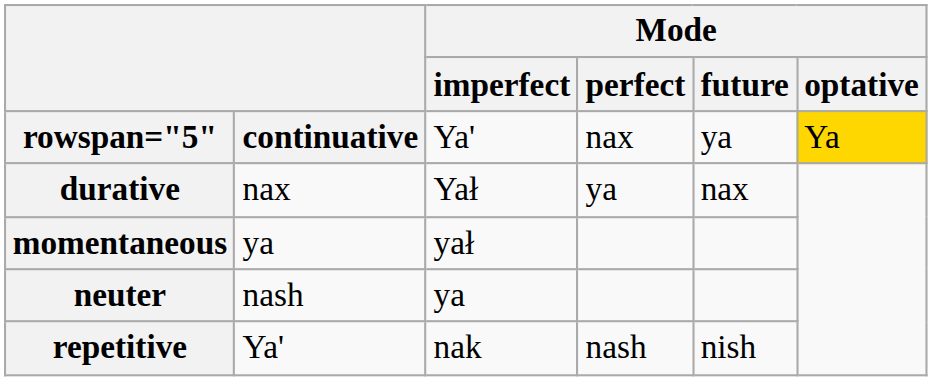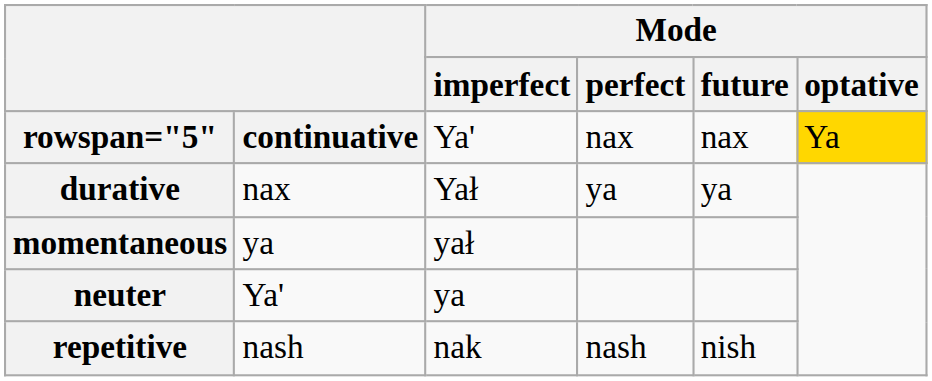rowspan="5" | Mode / future: ya -> nax
durative | Mode / future: nax -> ya
neuter | column 2: nash -> Ya'
repetitive | column 2: Ya' -> nash
